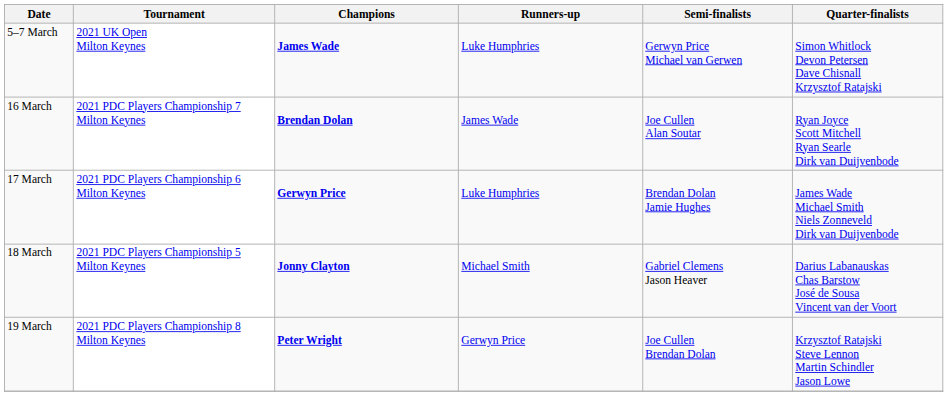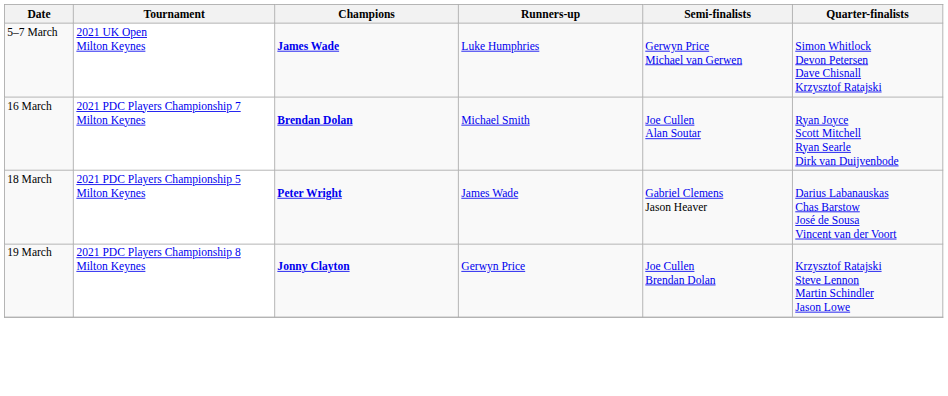16 March | Runners-up: James Wade -> Michael Smith
- row: 17 March | 2021 PDC Players Championship 6 Milton Keynes | Gerwyn Price | Luke Humphries | Brendan Dolan Jamie Hughes | James Wade Michael Smith Niels Zonneveld Dirk van Duijvenbode
18 March | Champions: Jonny Clayton -> Peter Wright
18 March | Runners-up: Michael Smith -> James Wade
19 March | Champions: Peter Wright -> Jonny Clayton
